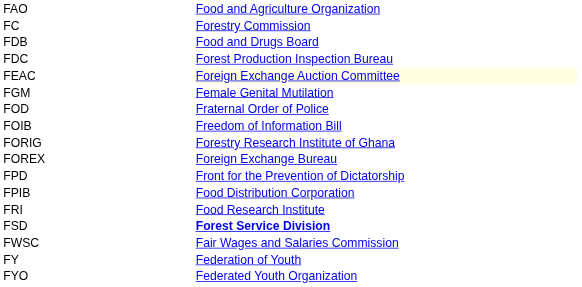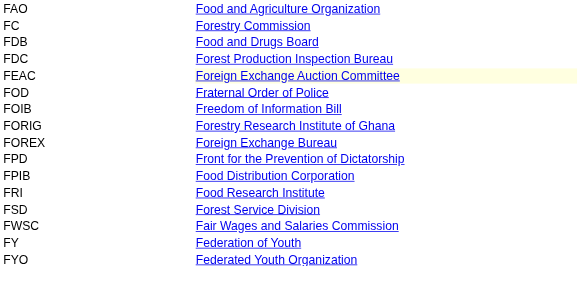- row: FGM | Female Genital Mutilation
FSD | column 2: bold -> normal
